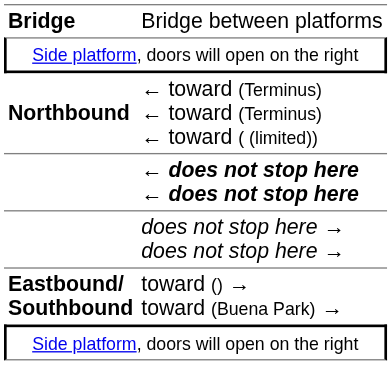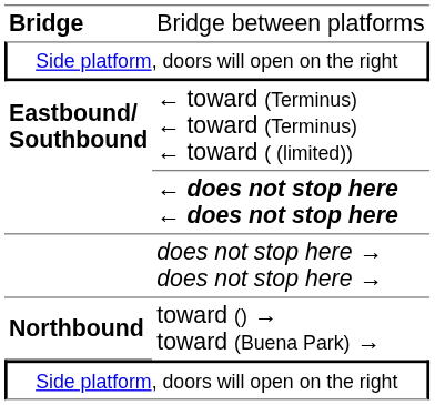row 3 | column 1: Northbound -> Eastbound/ Southbound
row 6 | column 1: Eastbound/ Southbound -> Northbound
